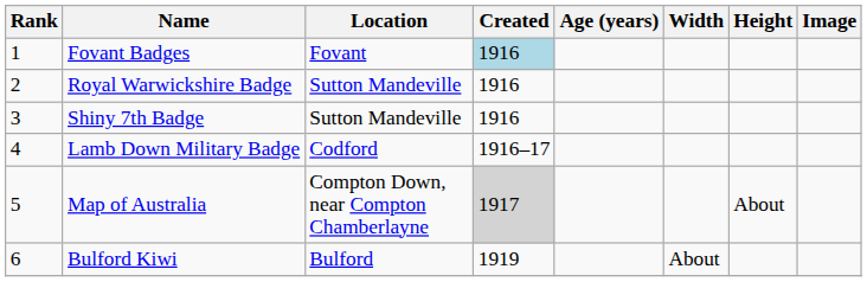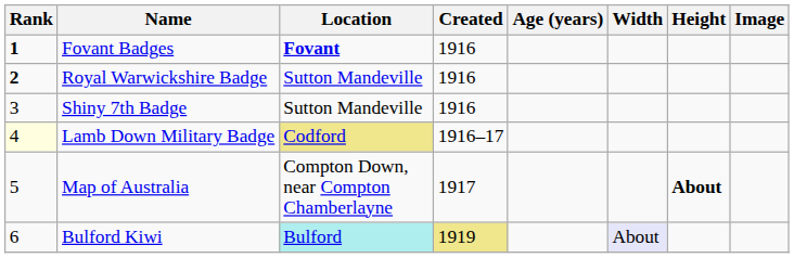Fovant Badges | Rank: normal -> bold
Fovant Badges | Location: normal -> bold
Fovant Badges | Created: lightblue background -> no background
Royal Warwickshire Badge | Rank: normal -> bold
Lamb Down Military Badge | Rank: no background -> lightyellow background
Lamb Down Military Badge | Location: no background -> khaki background
Map of Australia | Created: lightgrey background -> no background
Map of Australia | Height: normal -> bold
Bulford Kiwi | Location: no background -> paleturquoise background
Bulford Kiwi | Created: no background -> khaki background
Bulford Kiwi | Width: no background -> lavender background
